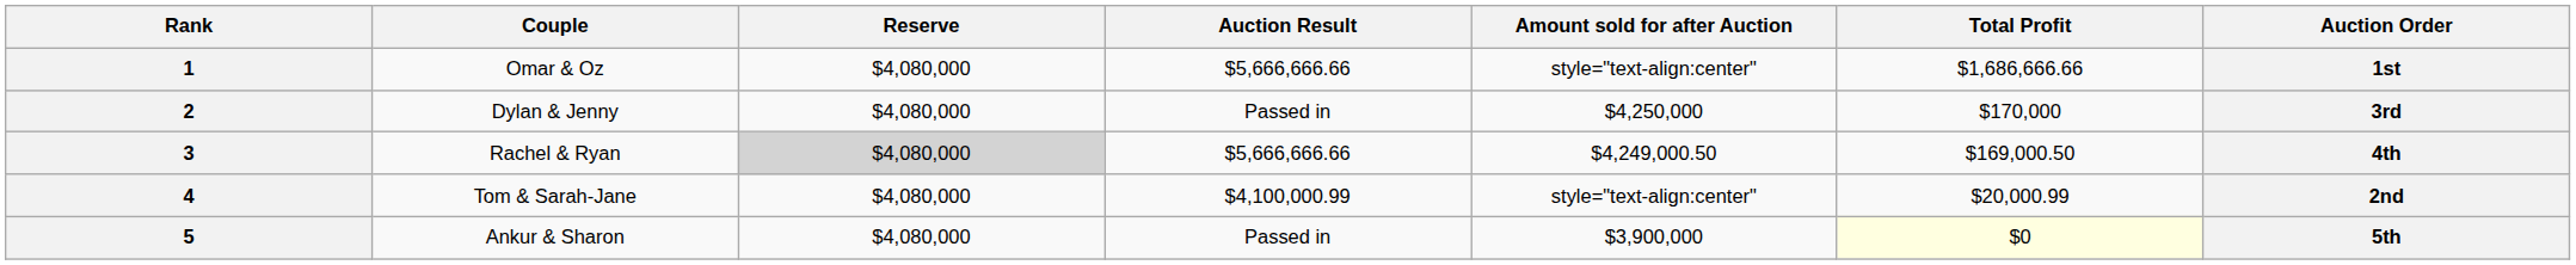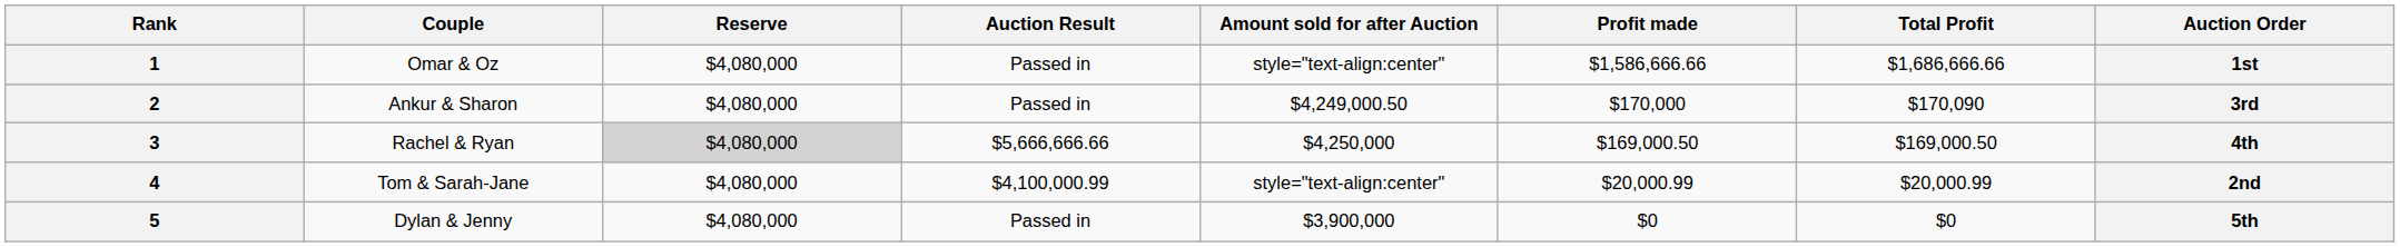+ column: Profit made | $1,586,666.66 | $170,000 | $169,000.50 | $20,000.99 | $0
1 | Auction Result: $5,666,666.66 -> Passed in
2 | Couple: Dylan & Jenny -> Ankur & Sharon
2 | Amount sold for after Auction: $4,250,000 -> $4,249,000.50
2 | Total Profit: $170,000 -> $170,090
3 | Amount sold for after Auction: $4,249,000.50 -> $4,250,000
5 | Couple: Ankur & Sharon -> Dylan & Jenny
5 | Total Profit: lightyellow background -> no background
